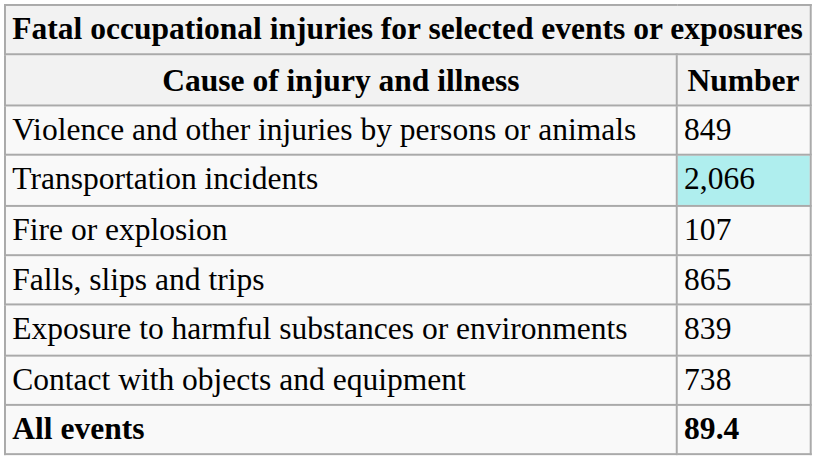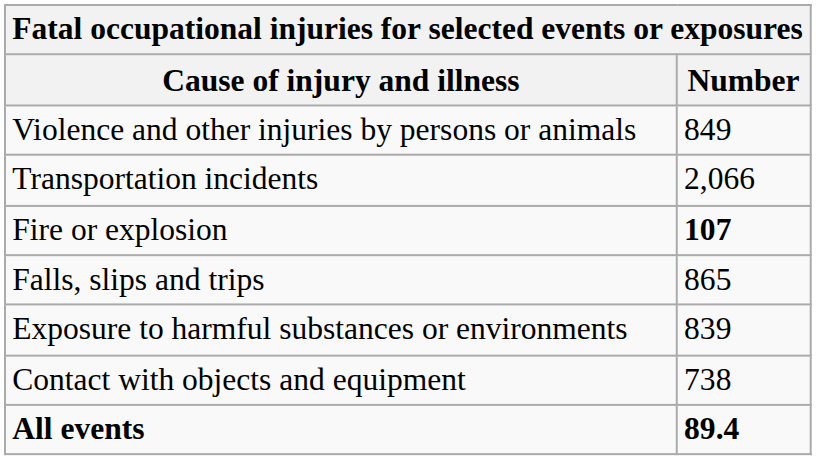Transportation incidents | Number: paleturquoise background -> no background
Fire or explosion | Number: normal -> bold
